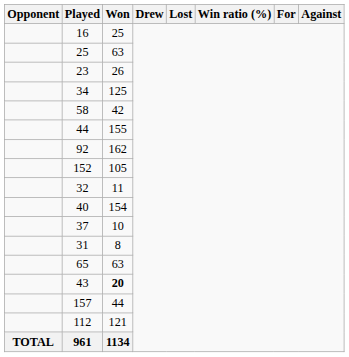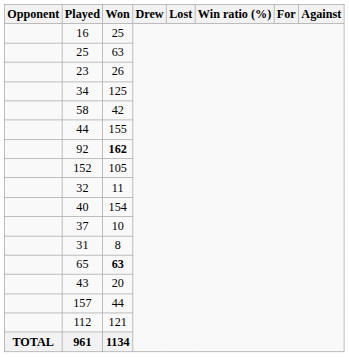92 | Won: normal -> bold
65 | Won: normal -> bold
43 | Won: bold -> normal
